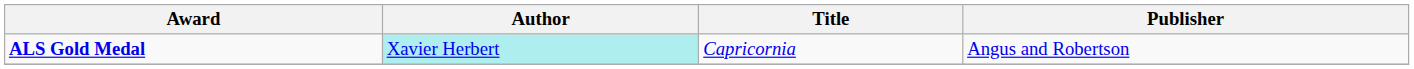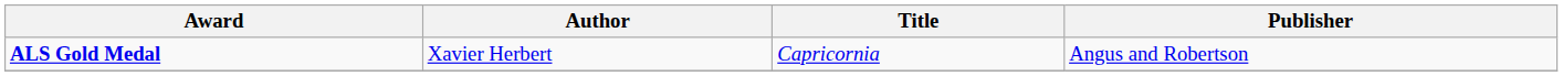ALS Gold Medal | Author: paleturquoise background -> no background
